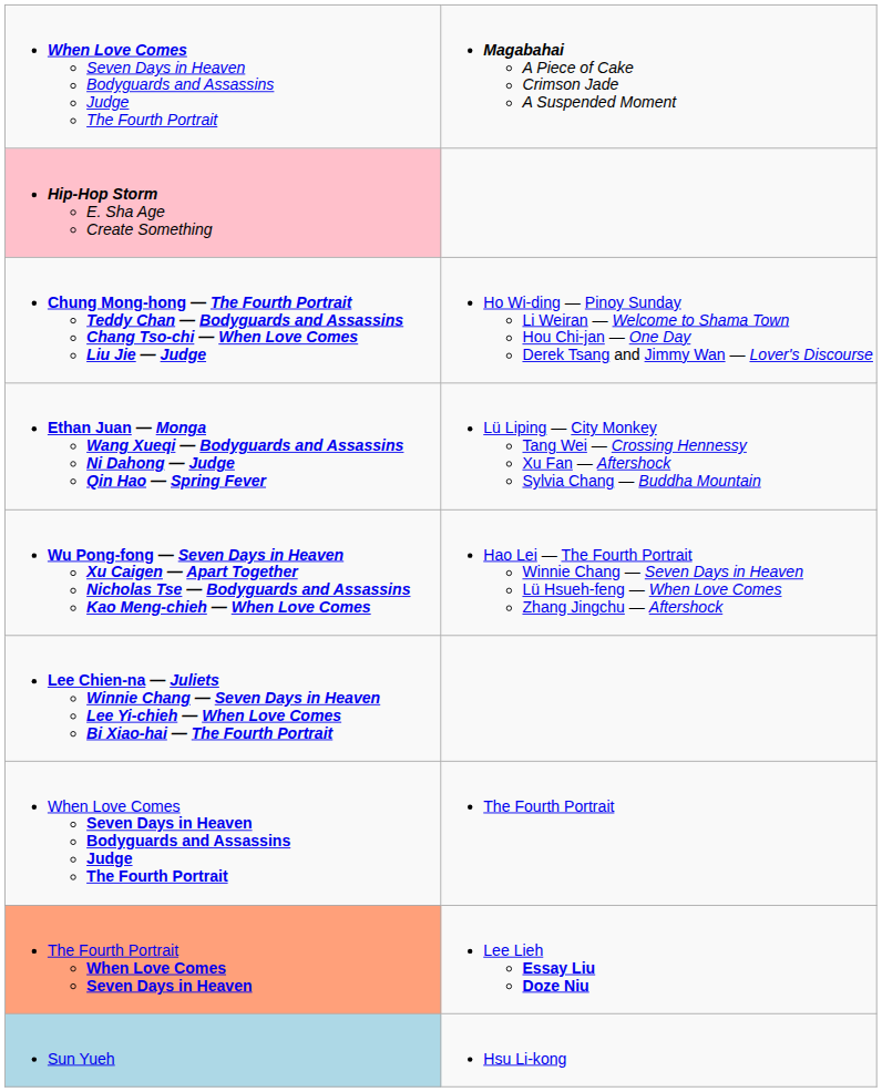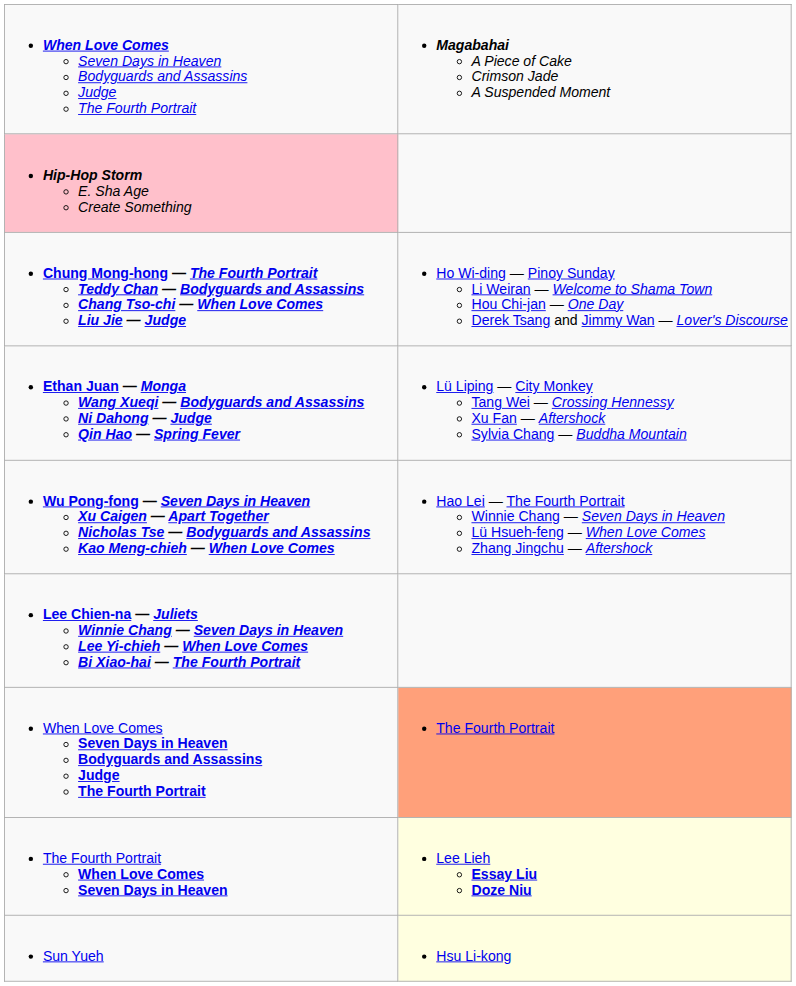row 7 | column 2: no background -> lightsalmon background
row 8 | column 1: lightsalmon background -> no background
row 8 | column 2: no background -> lightyellow background
row 9 | column 1: lightblue background -> no background
row 9 | column 2: no background -> lightyellow background
